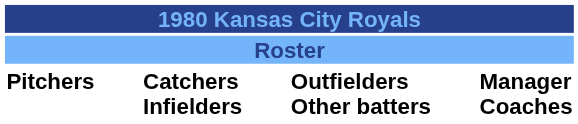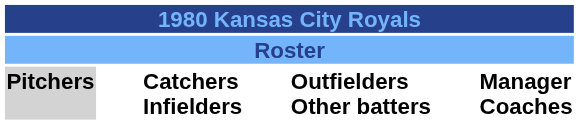Pitchers | column 1: no background -> lightgrey background
